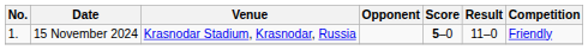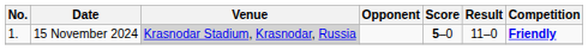15 November 2024 | Venue: no background -> lightgrey background
15 November 2024 | Competition: normal -> bold
